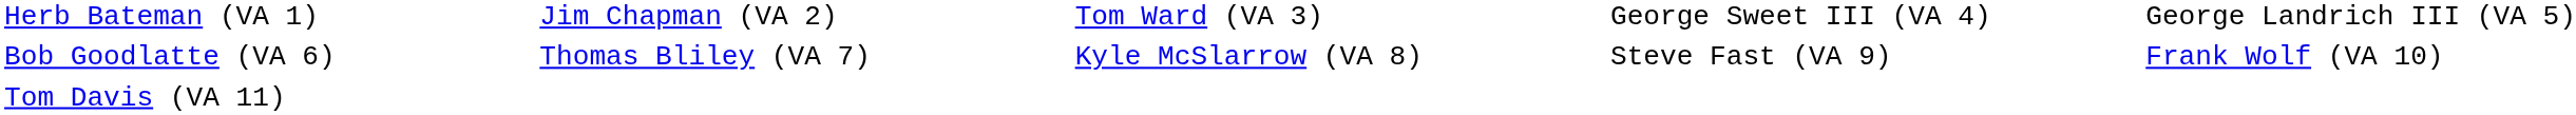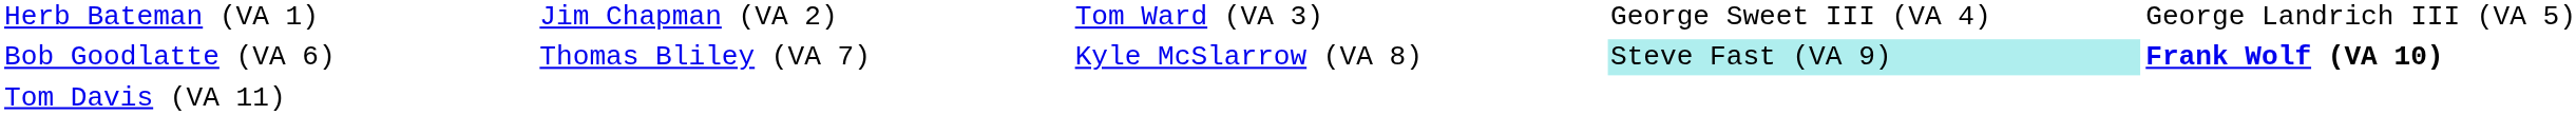Bob Goodlatte (VA 6) | column 4: no background -> paleturquoise background
Bob Goodlatte (VA 6) | column 5: normal -> bold
